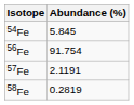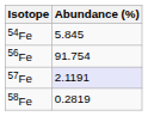57Fe | Abundance (%): no background -> lavender background
